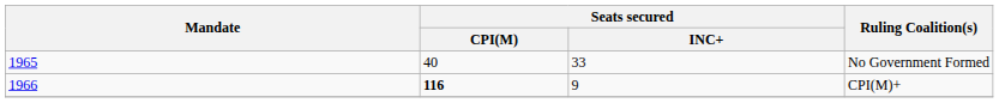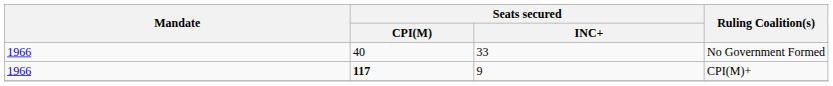No Government Formed | Mandate: 1965 -> 1966
CPI(M)+ | Seats secured / CPI(M): 116 -> 117
